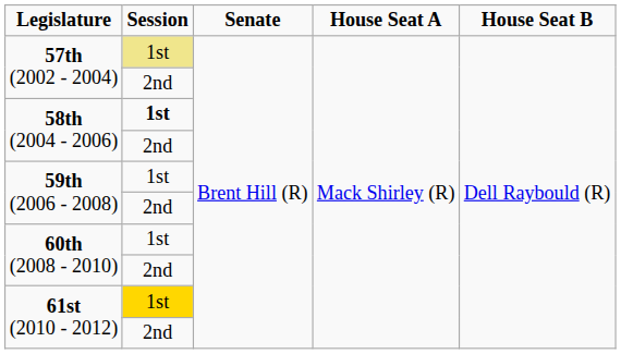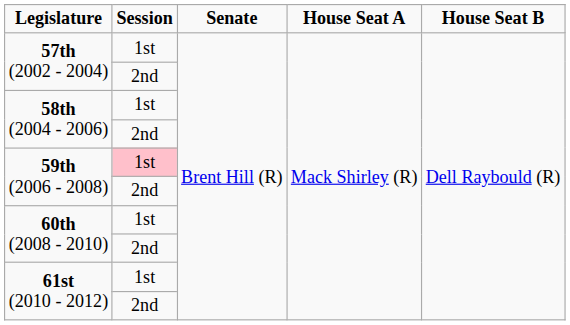57th (2002 - 2004) / 1st | Session: khaki background -> no background
58th (2004 - 2006) / 1st | Session: bold -> normal
59th (2006 - 2008) / 1st | Session: no background -> pink background
61st (2010 - 2012) / 1st | Session: gold background -> no background
